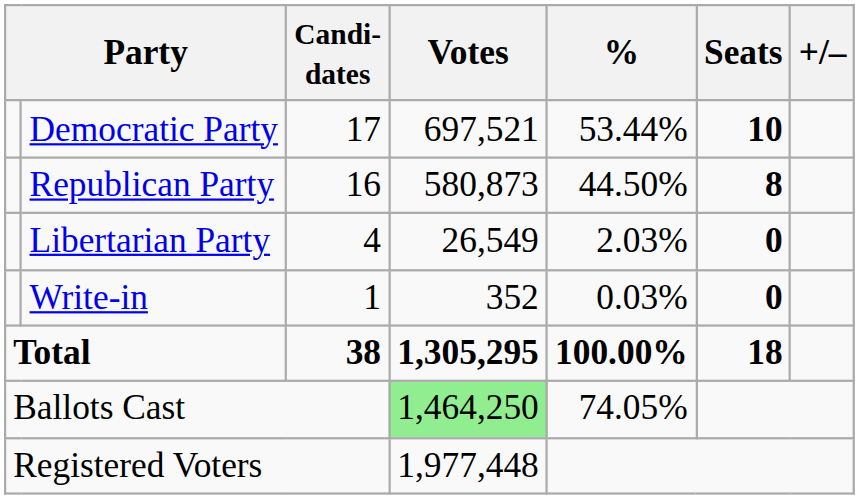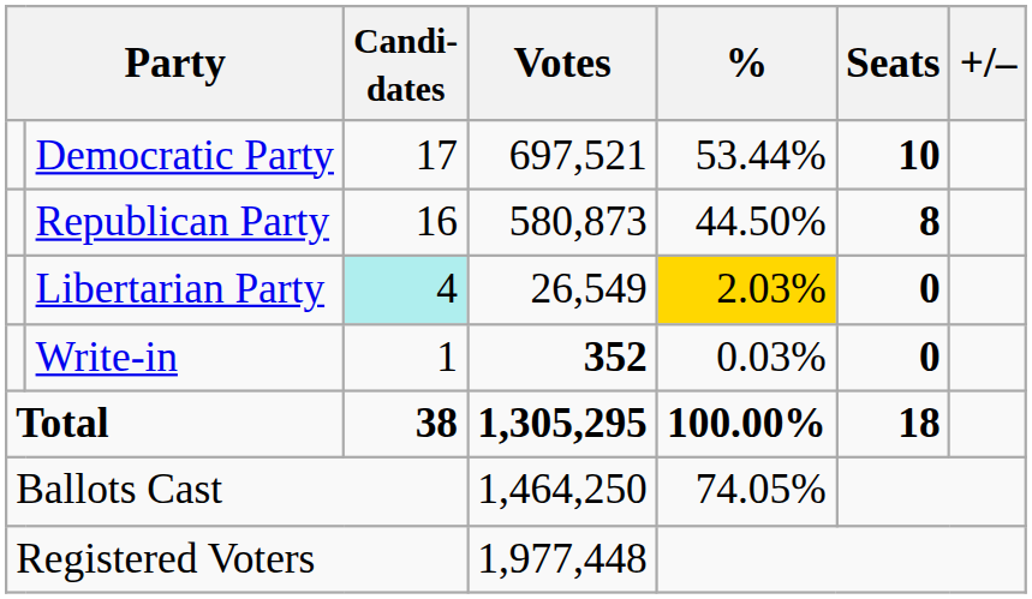Libertarian Party | Candi- dates: no background -> paleturquoise background
Libertarian Party | %: no background -> gold background
Write-in | Votes: normal -> bold
Ballots Cast | Votes: lightgreen background -> no background
